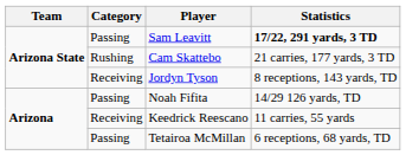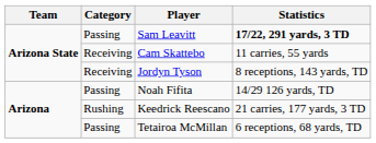Cam Skattebo | Category: Rushing -> Receiving
Cam Skattebo | Statistics: 21 carries, 177 yards, 3 TD -> 11 carries, 55 yards
Keedrick Reescano | Category: Receiving -> Rushing
Keedrick Reescano | Statistics: 11 carries, 55 yards -> 21 carries, 177 yards, 3 TD
